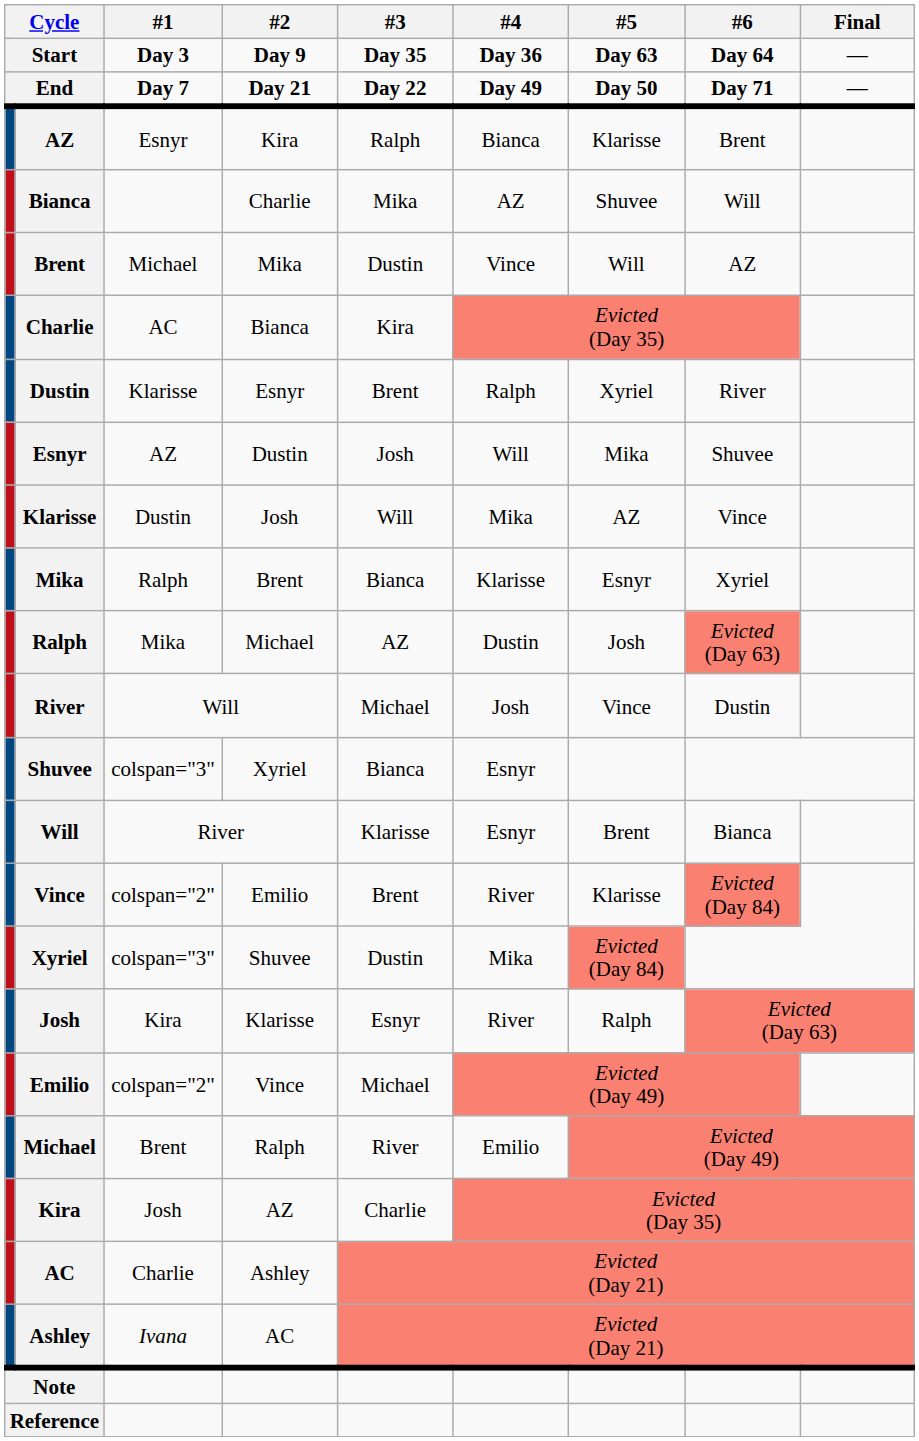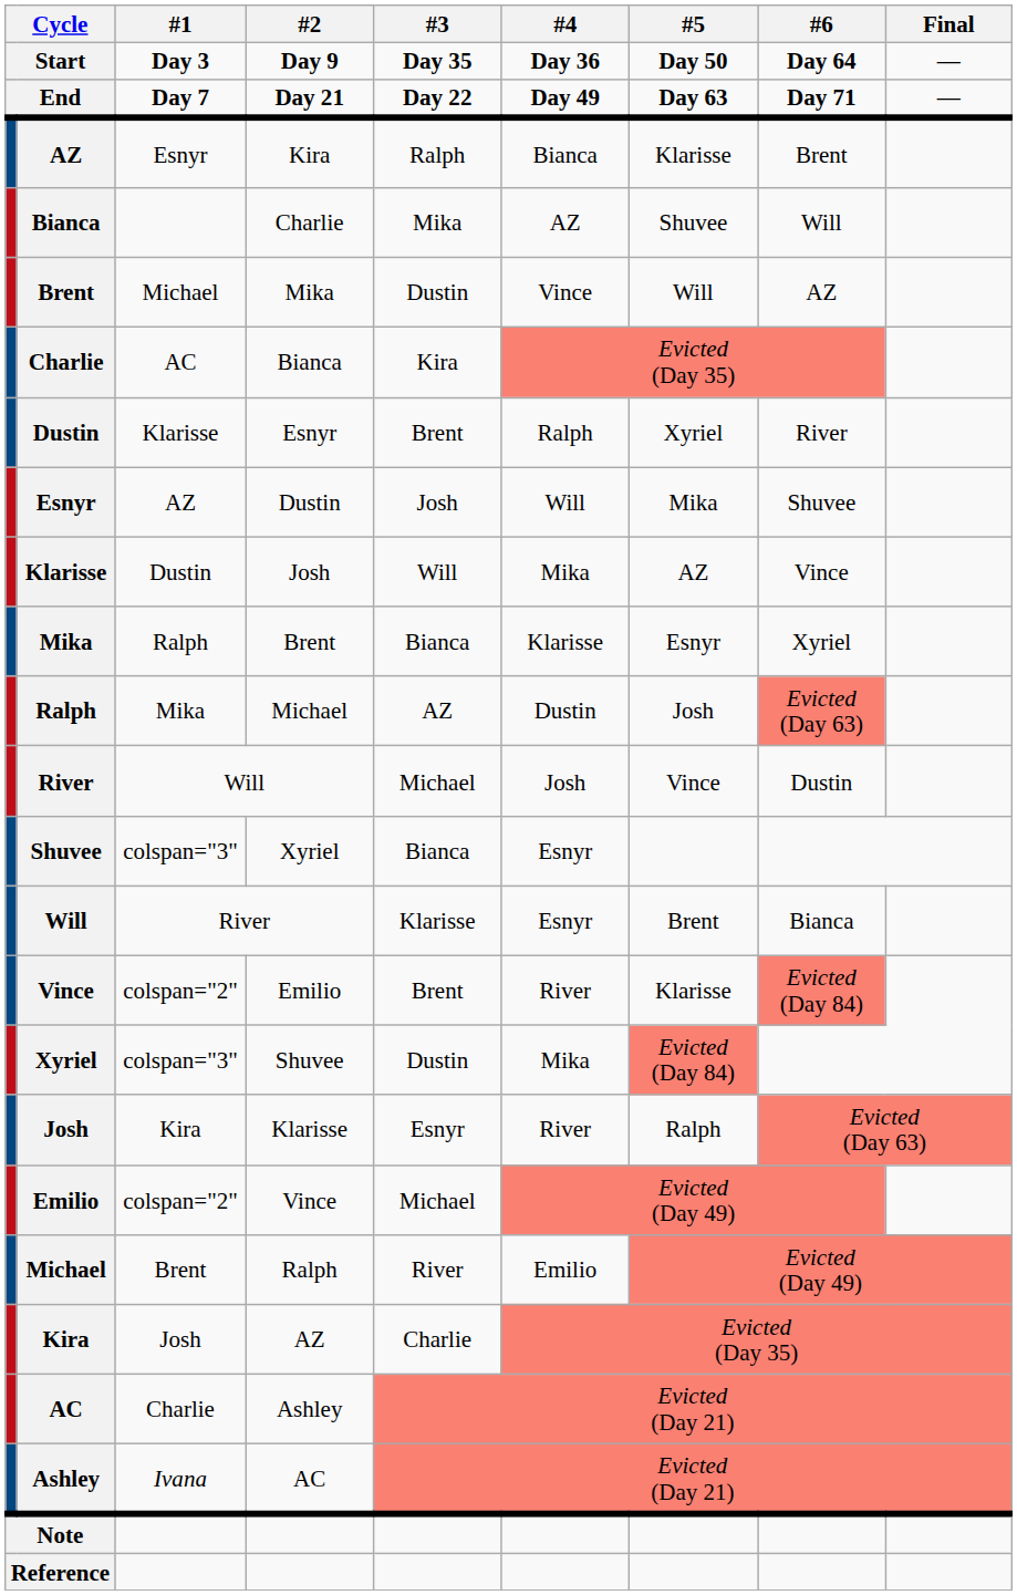Start | #5: Day 63 -> Day 50
End | #5: Day 50 -> Day 63
